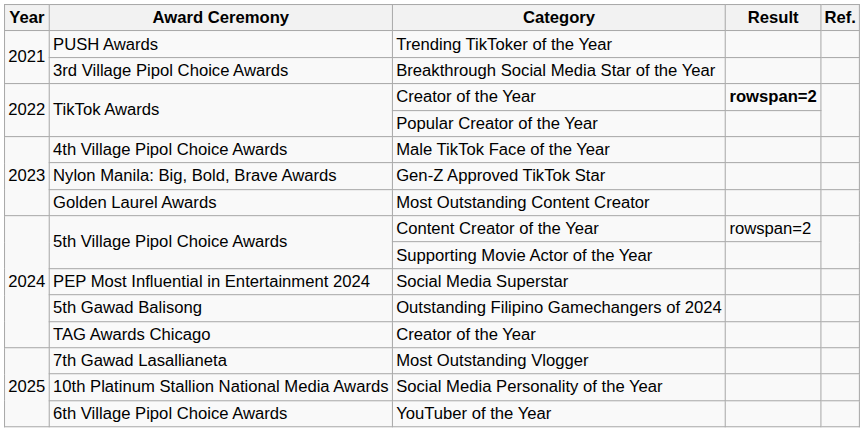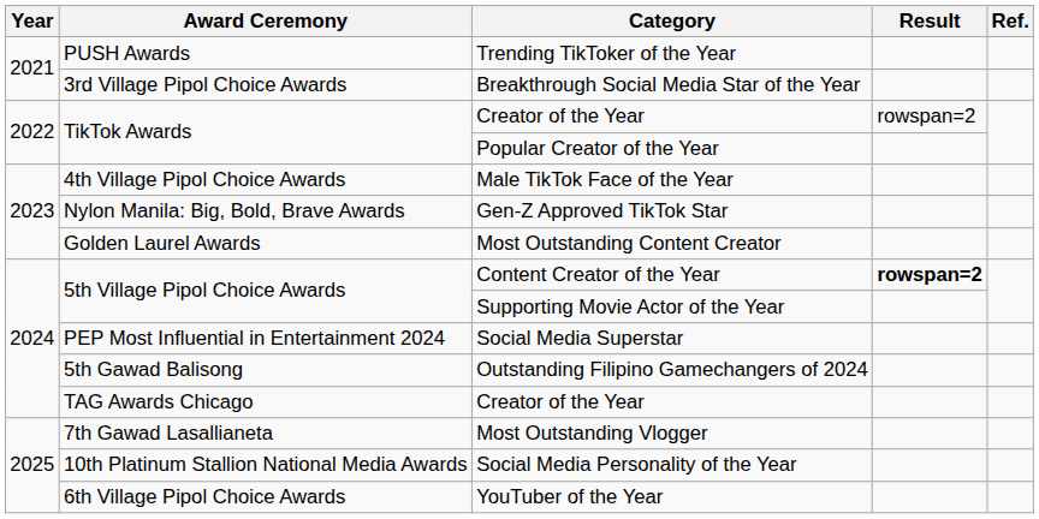TikTok Awards / Creator of the Year | Result: bold -> normal
Content Creator of the Year | Result: normal -> bold
